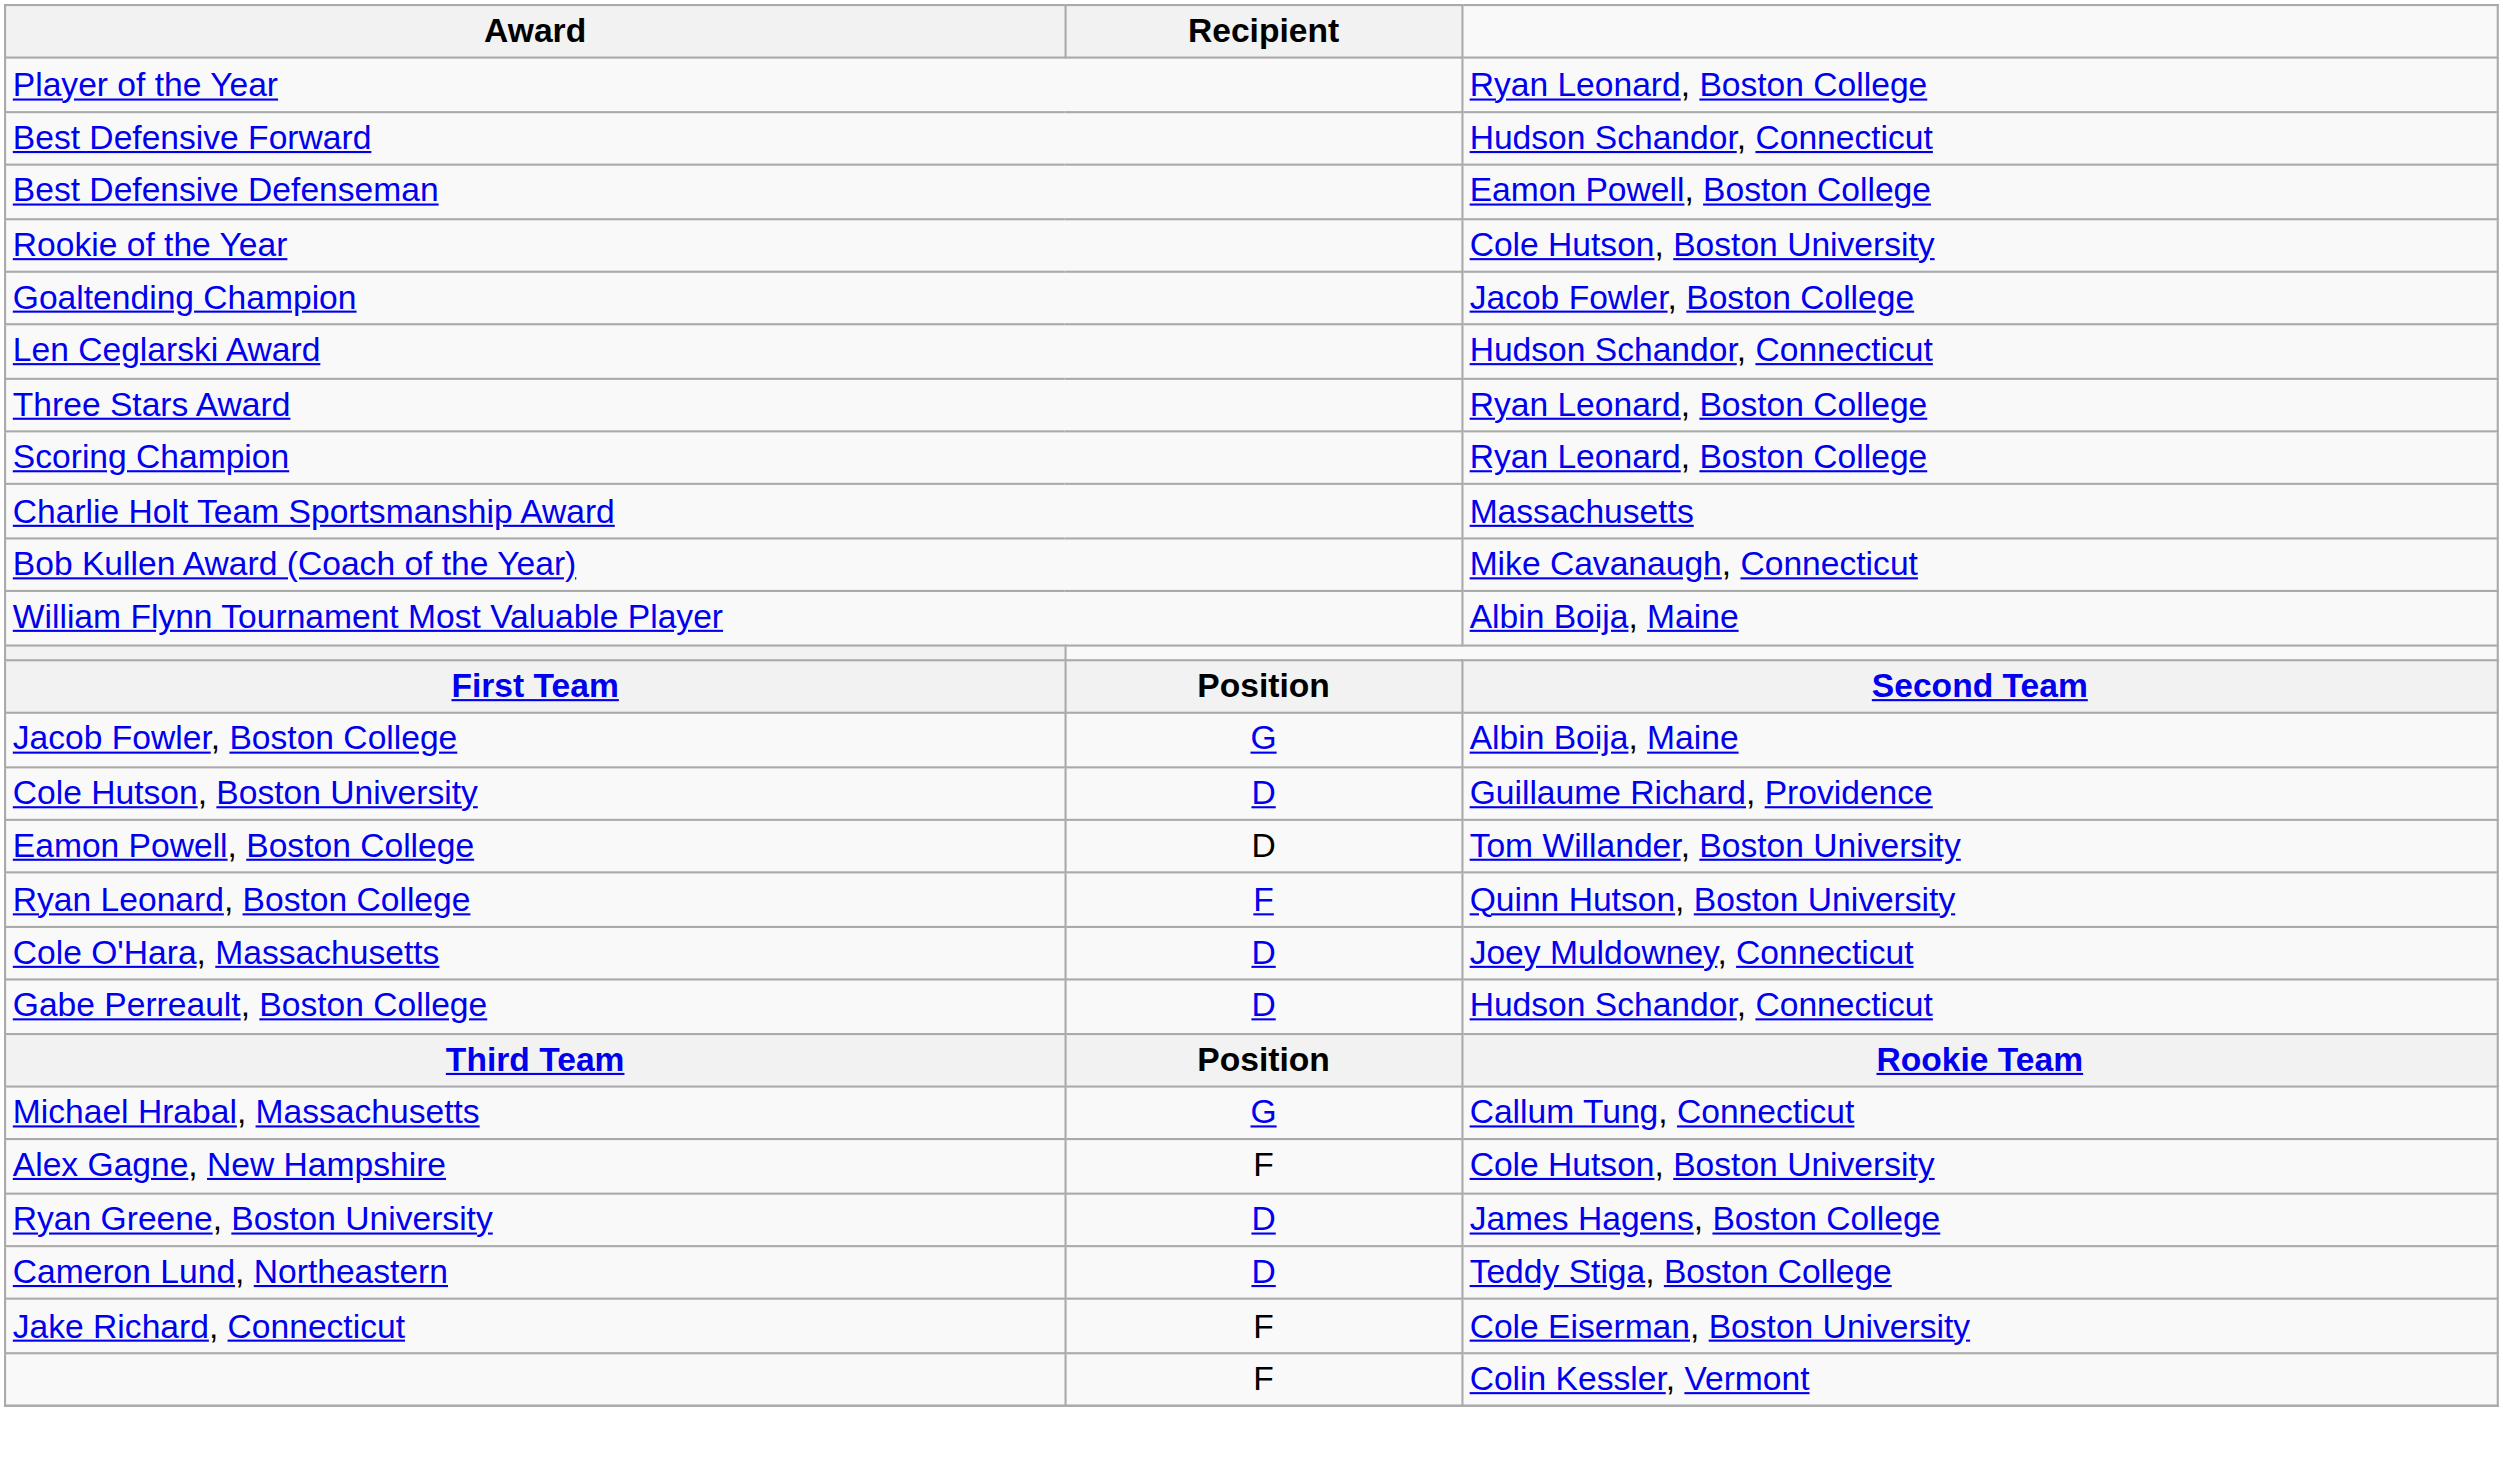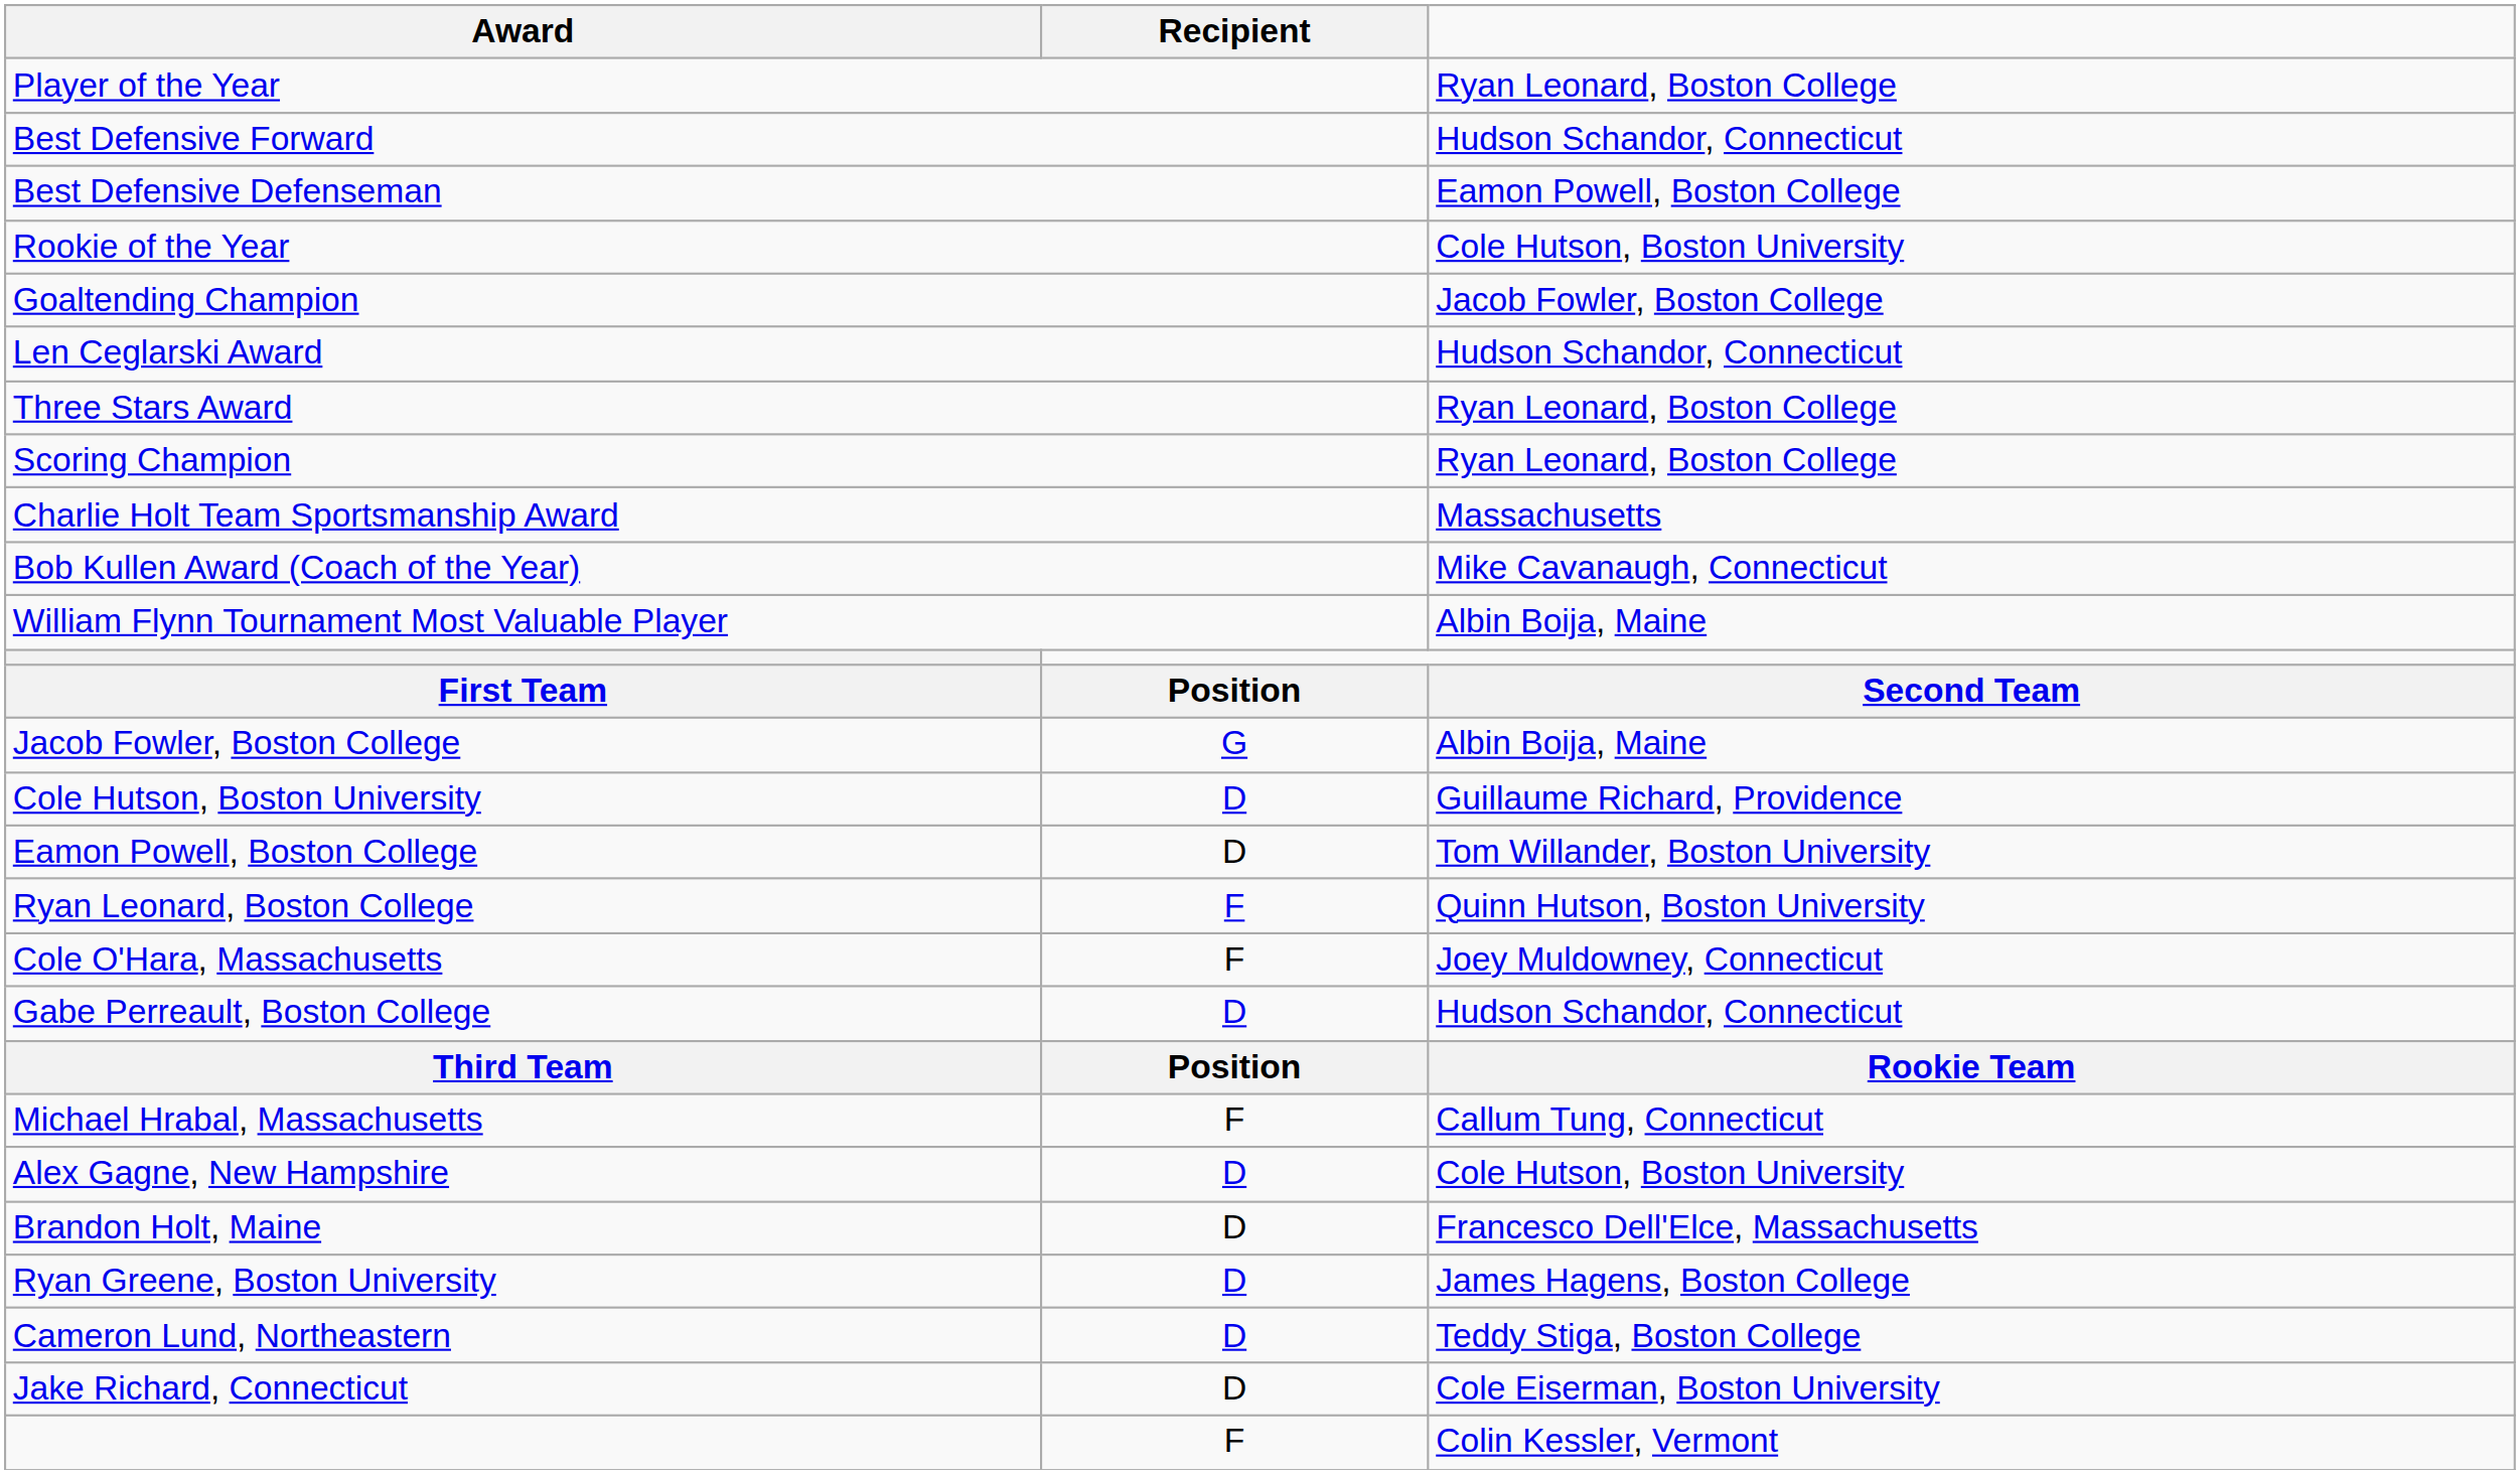Cole O'Hara, Massachusetts | Recipient: D -> F
Michael Hrabal, Massachusetts | Recipient: G -> F
Alex Gagne, New Hampshire | Recipient: F -> D
+ row: Brandon Holt, Maine | D | Francesco Dell'Elce, Massachusetts
Jake Richard, Connecticut | Recipient: F -> D
